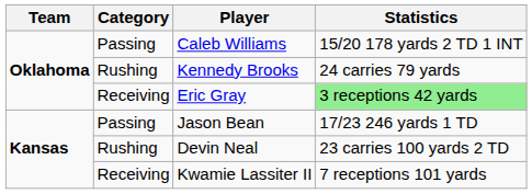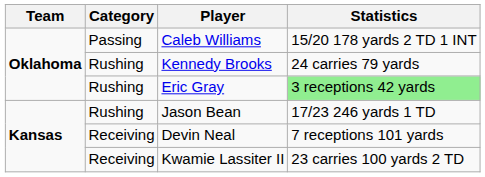Eric Gray | Category: Receiving -> Rushing
Jason Bean | Category: Passing -> Rushing
Devin Neal | Category: Rushing -> Receiving
Devin Neal | Statistics: 23 carries 100 yards 2 TD -> 7 receptions 101 yards
Kwamie Lassiter II | Statistics: 7 receptions 101 yards -> 23 carries 100 yards 2 TD
